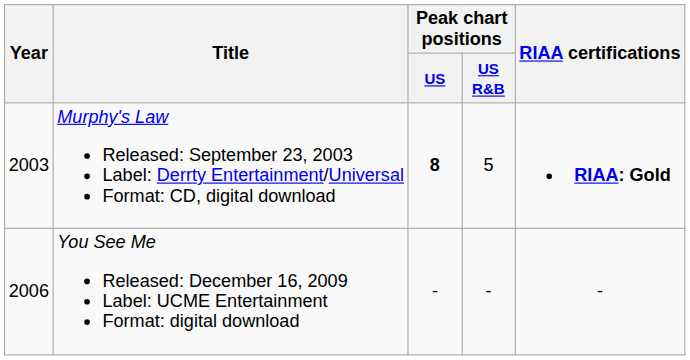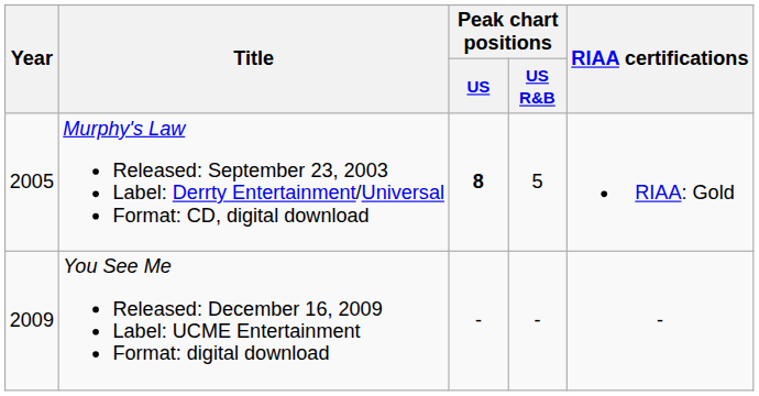row 3 | Year: 2003 -> 2005
row 3 | RIAA certifications: bold -> normal
row 4 | Year: 2006 -> 2009
